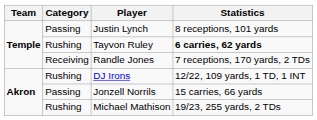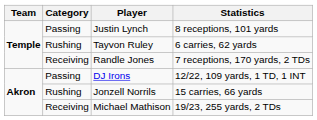Tayvon Ruley | Statistics: bold -> normal
DJ Irons | Category: Rushing -> Passing
Jonzell Norrils | Category: Passing -> Rushing
Michael Mathison | Category: Rushing -> Receiving
